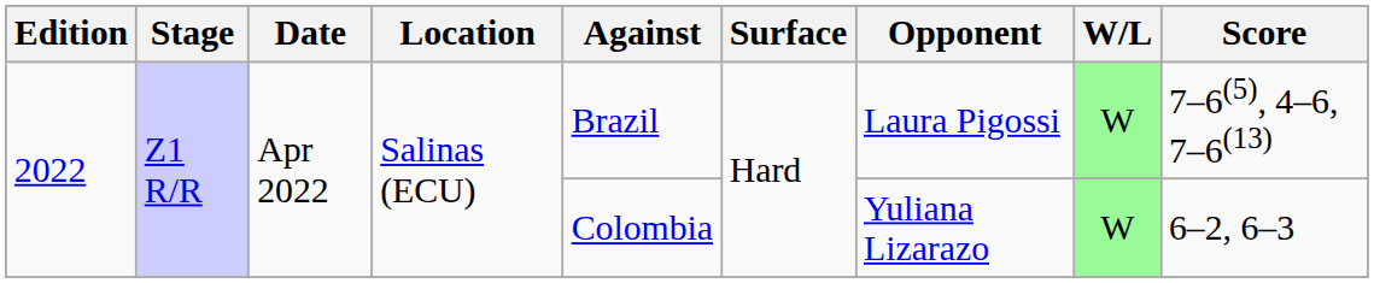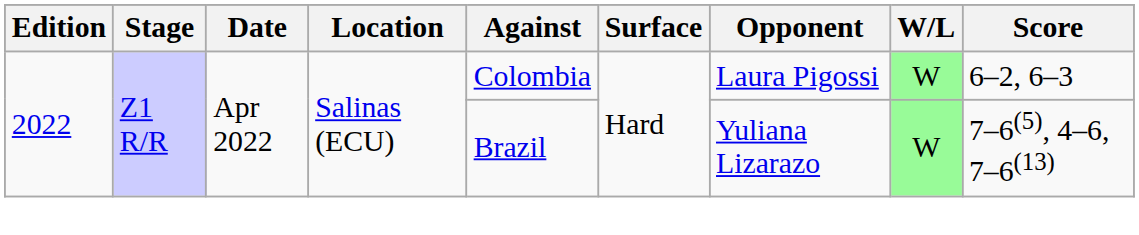row 2 | Against: Brazil -> Colombia
row 2 | Score: 7–6(5), 4–6, 7–6(13) -> 6–2, 6–3
row 3 | Against: Colombia -> Brazil
row 3 | Score: 6–2, 6–3 -> 7–6(5), 4–6, 7–6(13)
